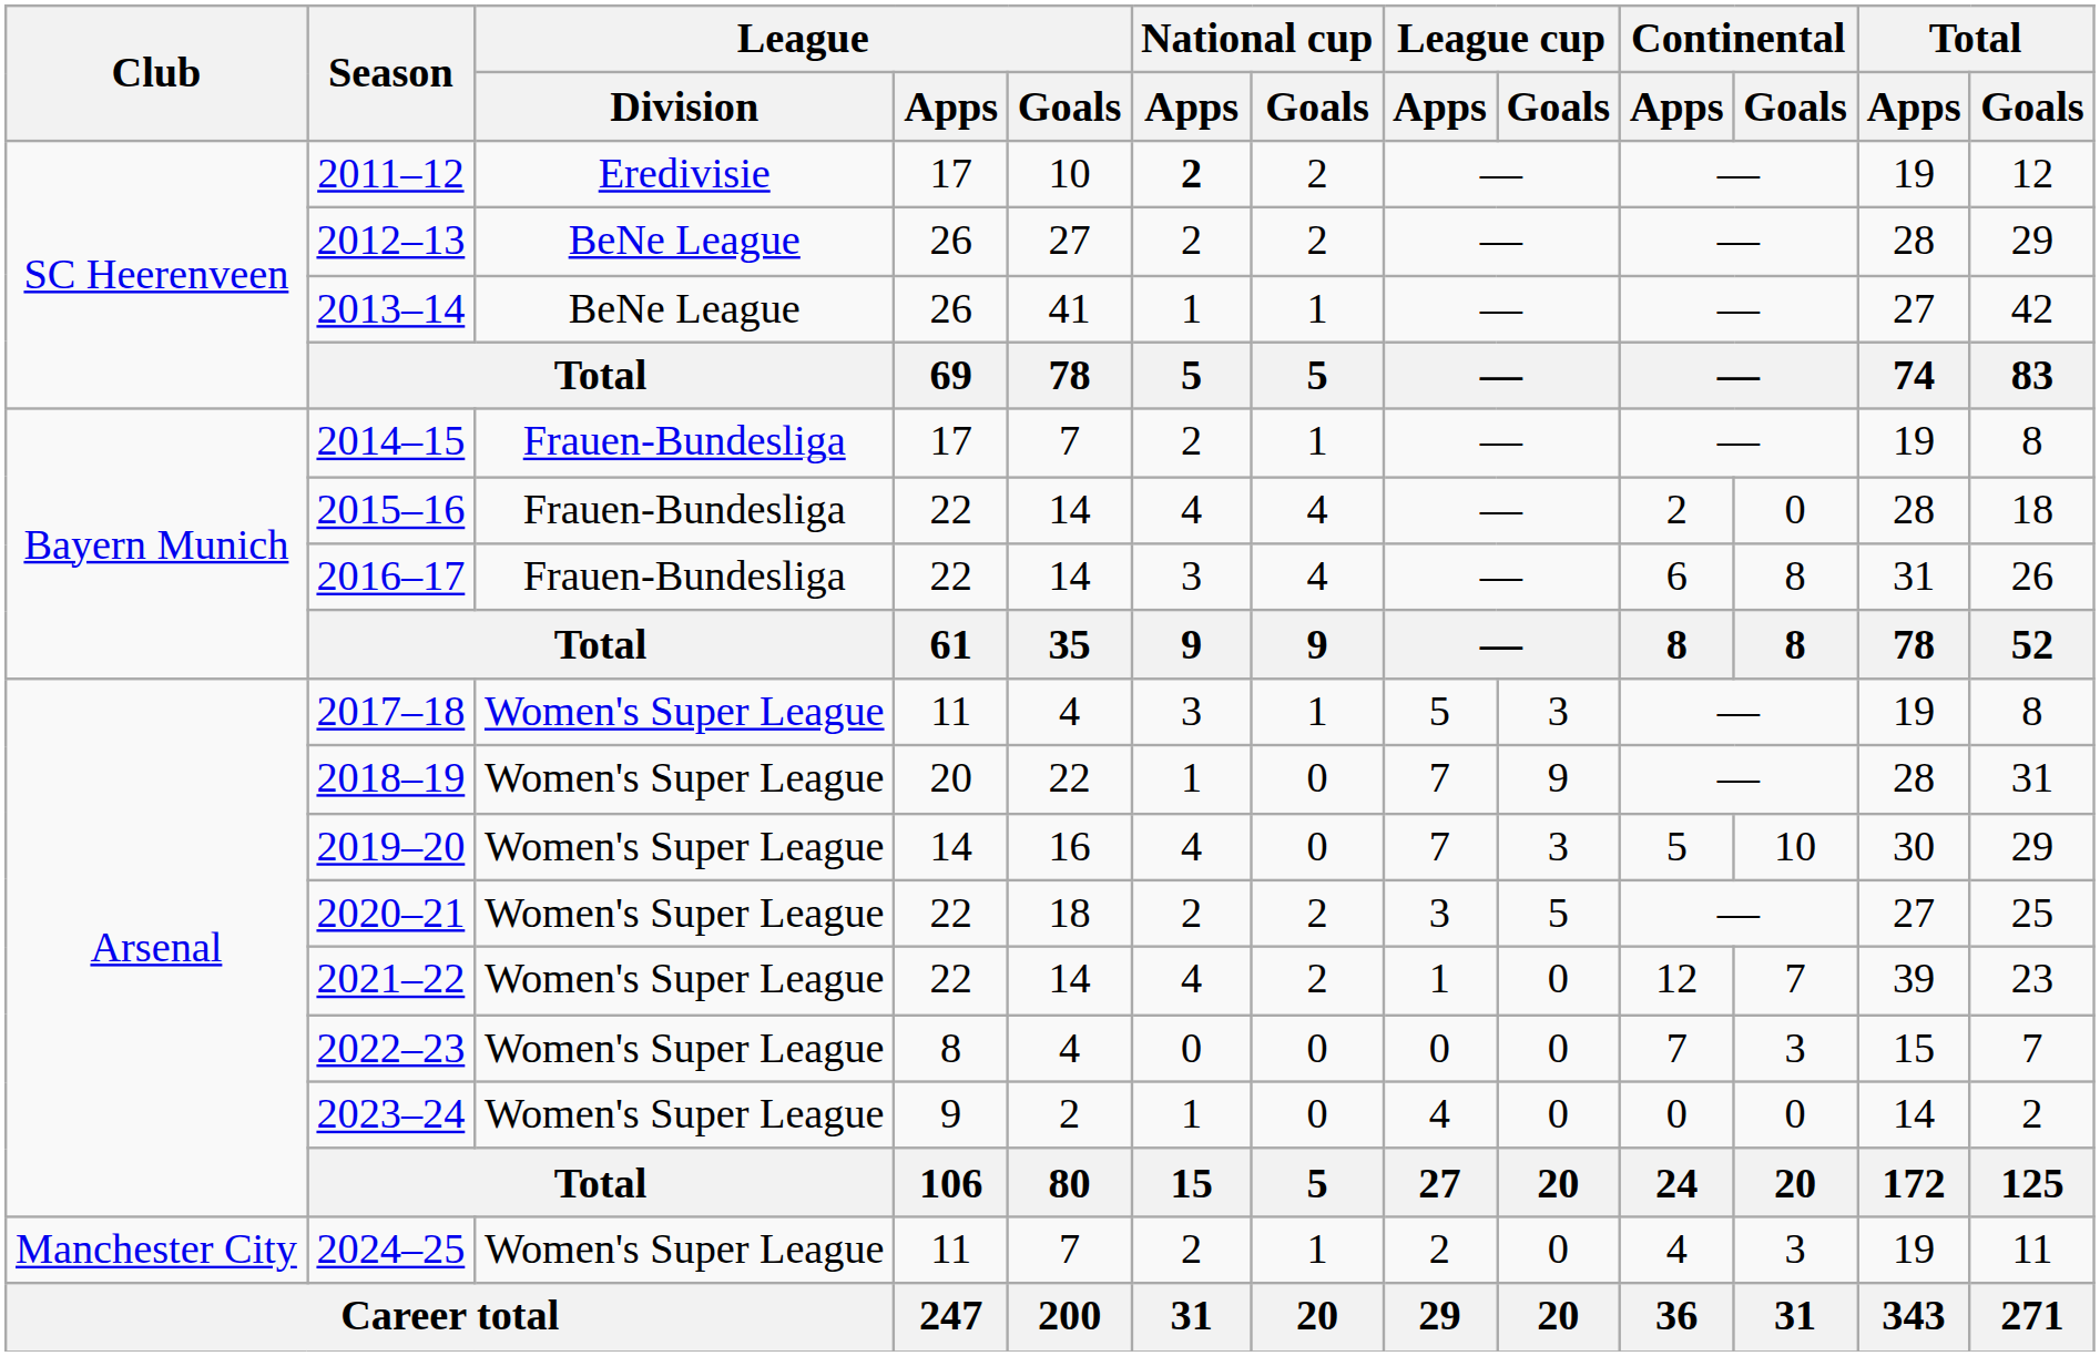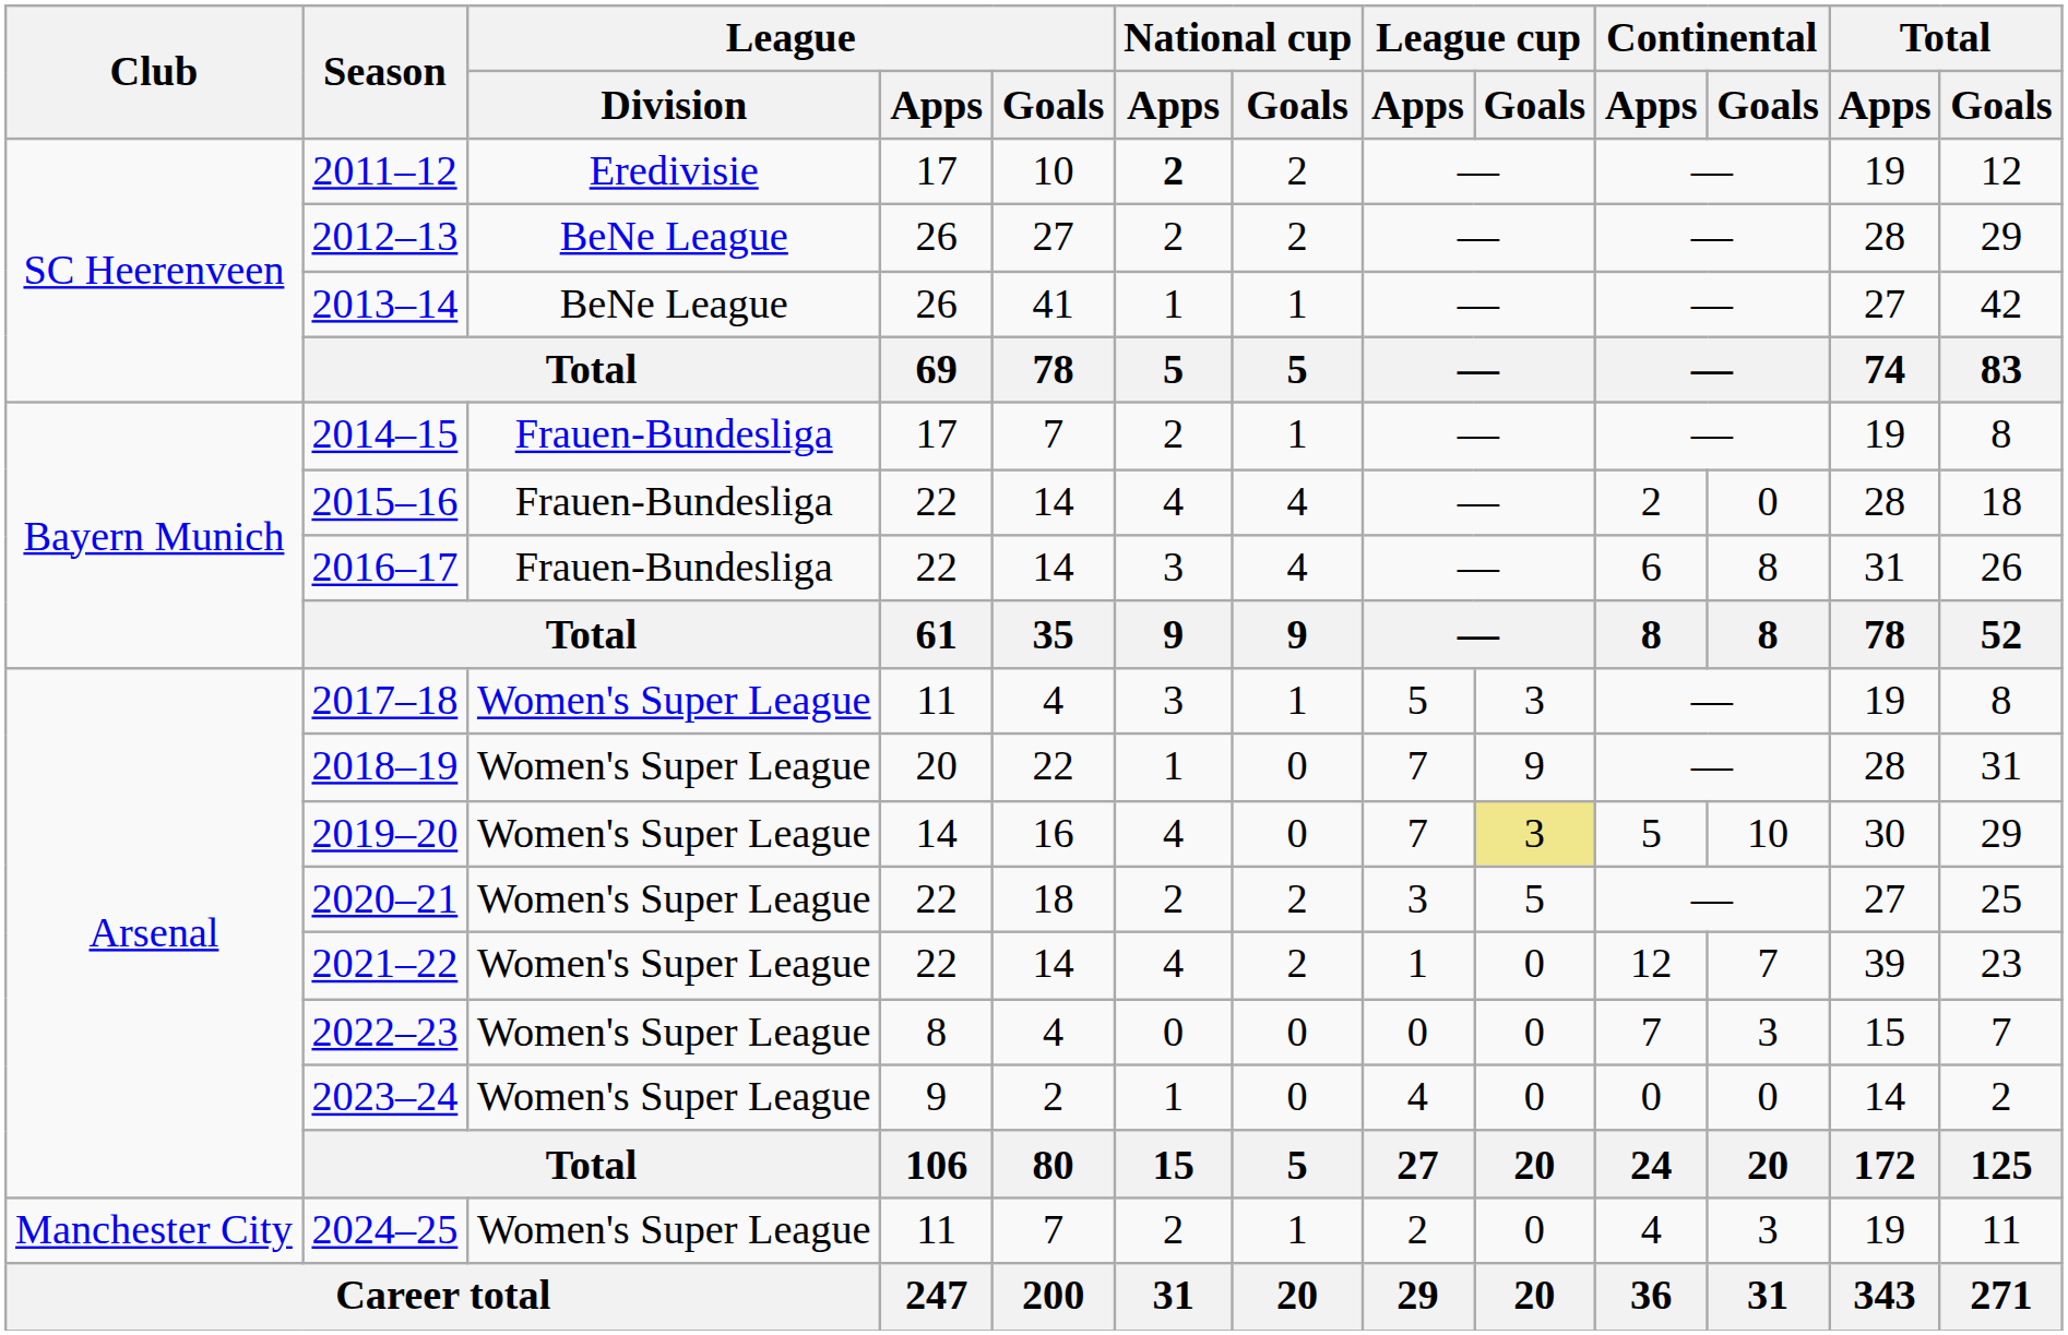2019–20 | League cup / Goals: no background -> khaki background
